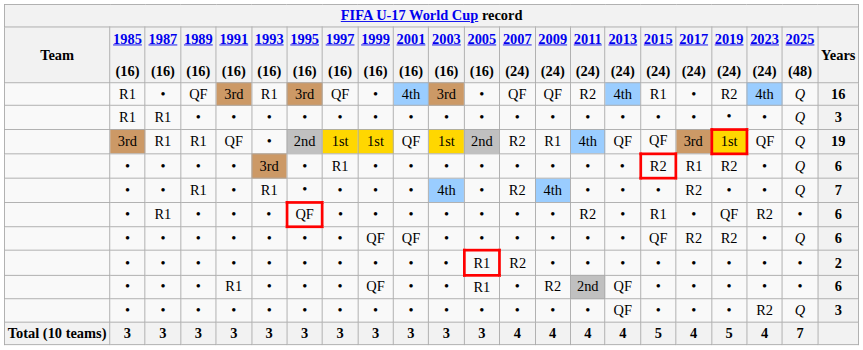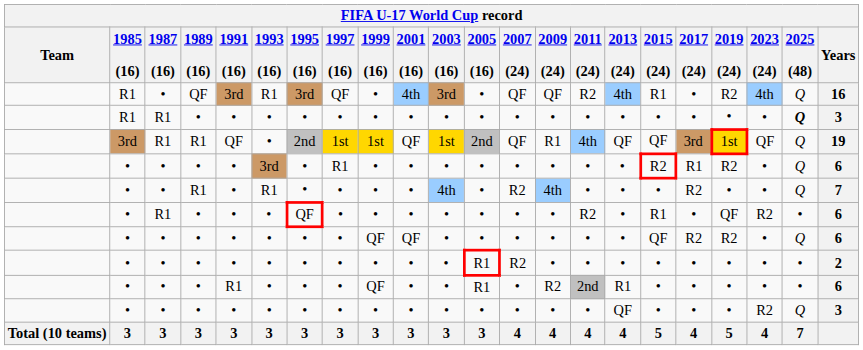row 4 | 2025 (48): normal -> bold
row 5 | 2007 (24): R2 -> QF
row 11 | 2013 (24): QF -> R1
